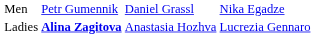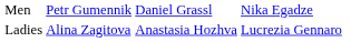Ladies | column 2: bold -> normal
